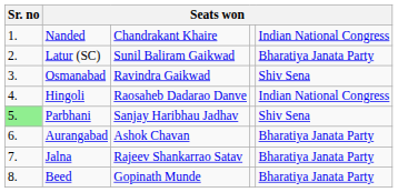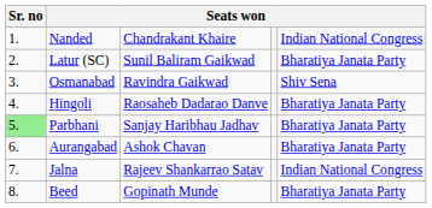Hingoli | column 5: Indian National Congress -> Bharatiya Janata Party
Parbhani | column 5: Shiv Sena -> Bharatiya Janata Party
Jalna | column 5: Bharatiya Janata Party -> Indian National Congress
